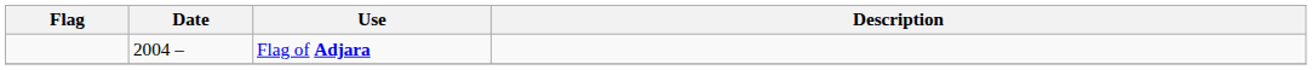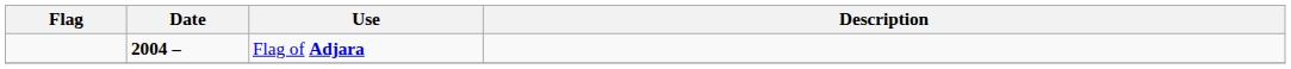Flag of Adjara | Date: normal -> bold
